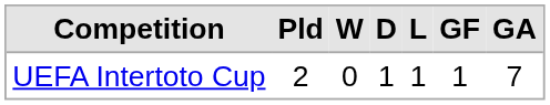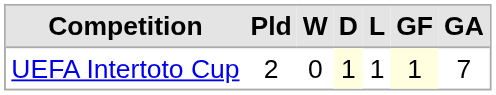UEFA Intertoto Cup | D: no background -> lightyellow background
UEFA Intertoto Cup | GF: no background -> lightyellow background
